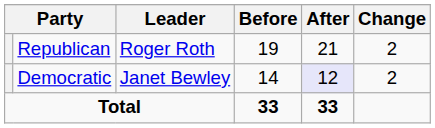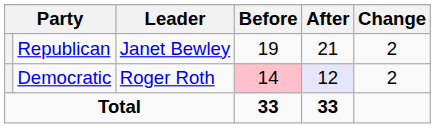Republican | Leader: Roger Roth -> Janet Bewley
Democratic | Leader: Janet Bewley -> Roger Roth
Democratic | Before: no background -> pink background
